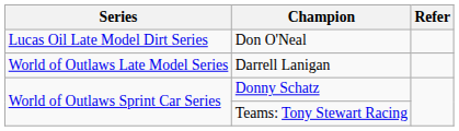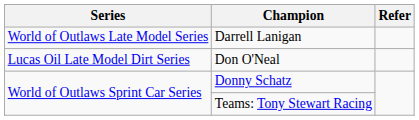rows swapped: Don O'Neal <-> Darrell Lanigan
